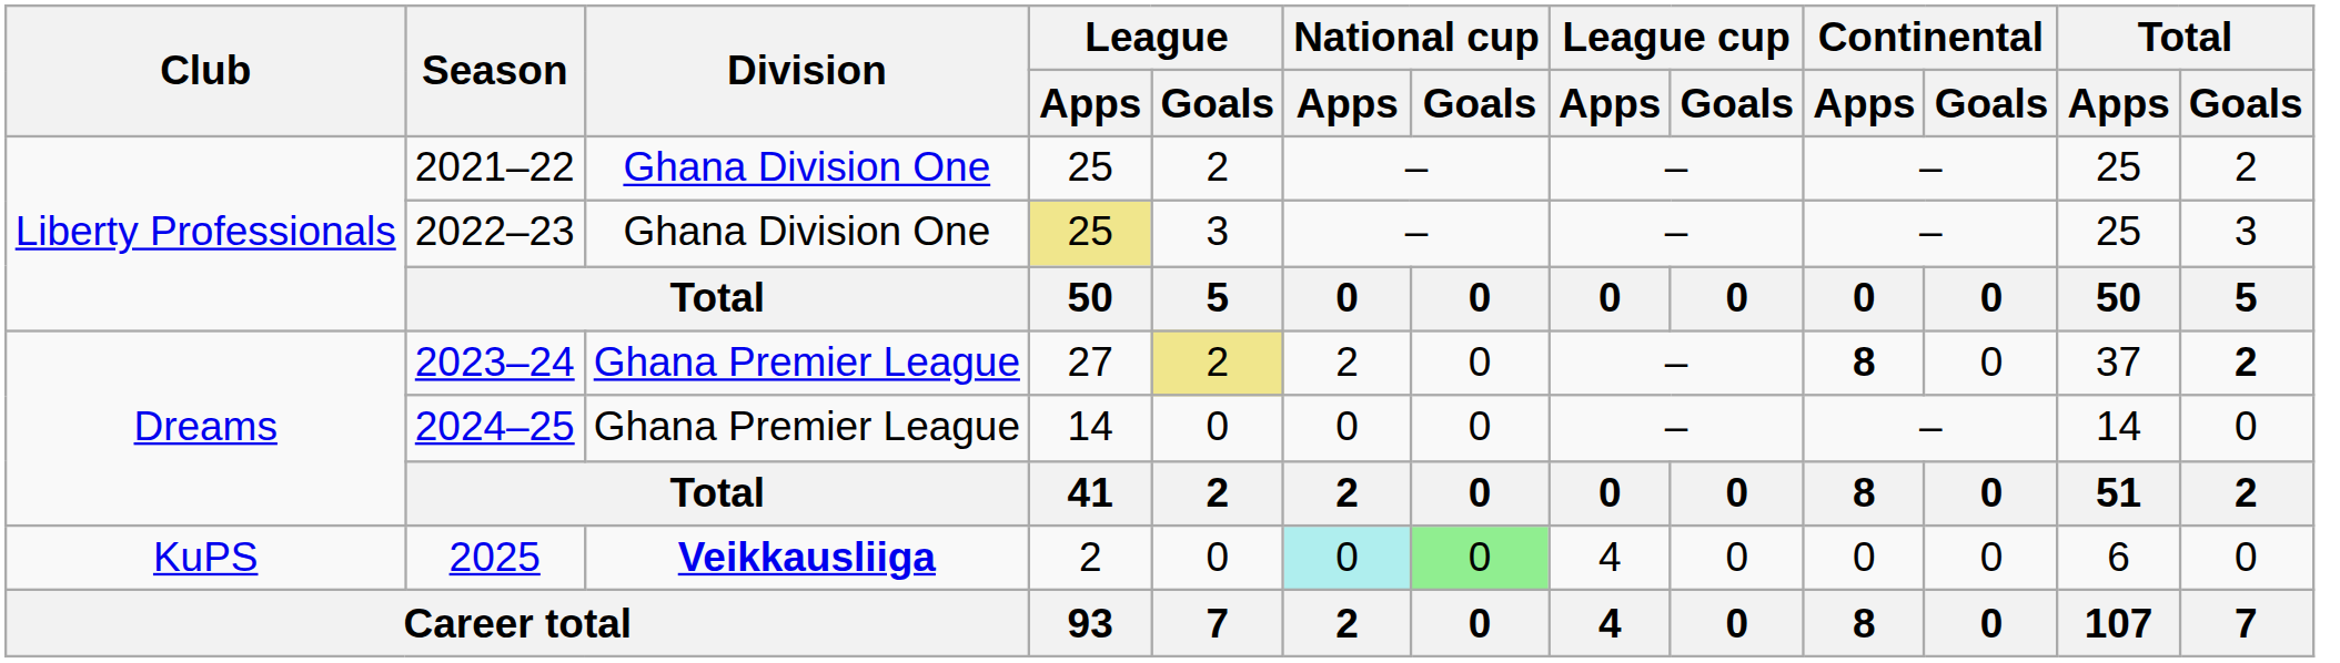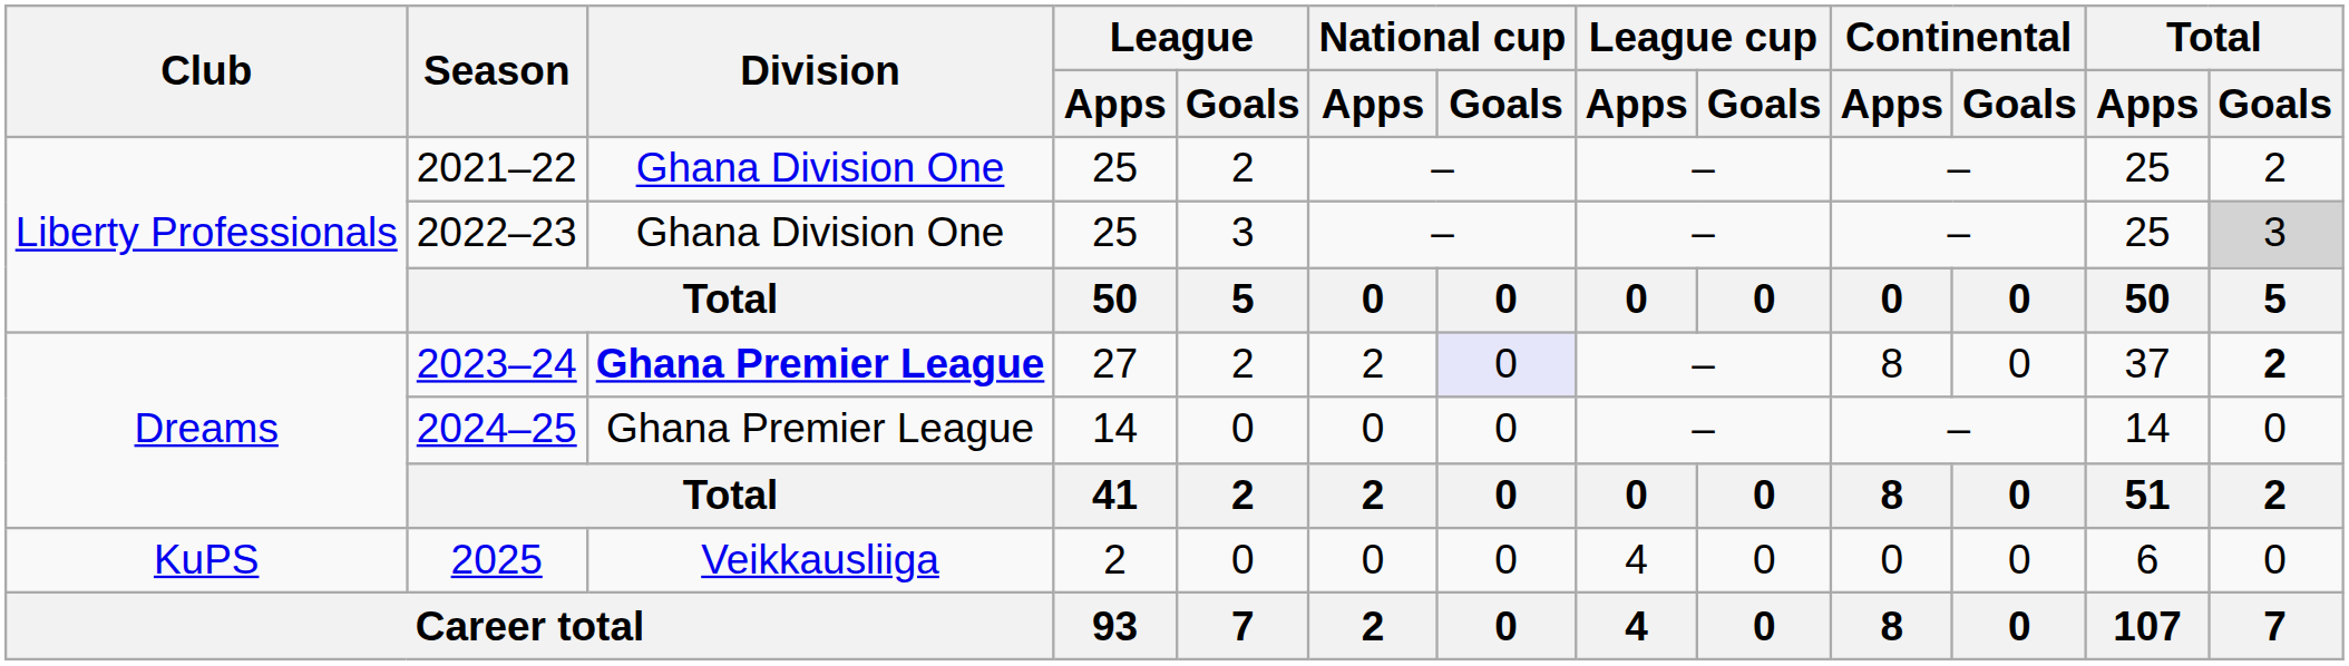2022–23 | League / Apps: khaki background -> no background
2022–23 | Total / Goals: no background -> lightgrey background
2023–24 | Division: normal -> bold
2023–24 | League / Goals: khaki background -> no background
2023–24 | National cup / Goals: no background -> lavender background
2023–24 | Continental / Apps: bold -> normal
2025 | Division: bold -> normal
2025 | National cup / Apps: paleturquoise background -> no background
2025 | National cup / Goals: lightgreen background -> no background
